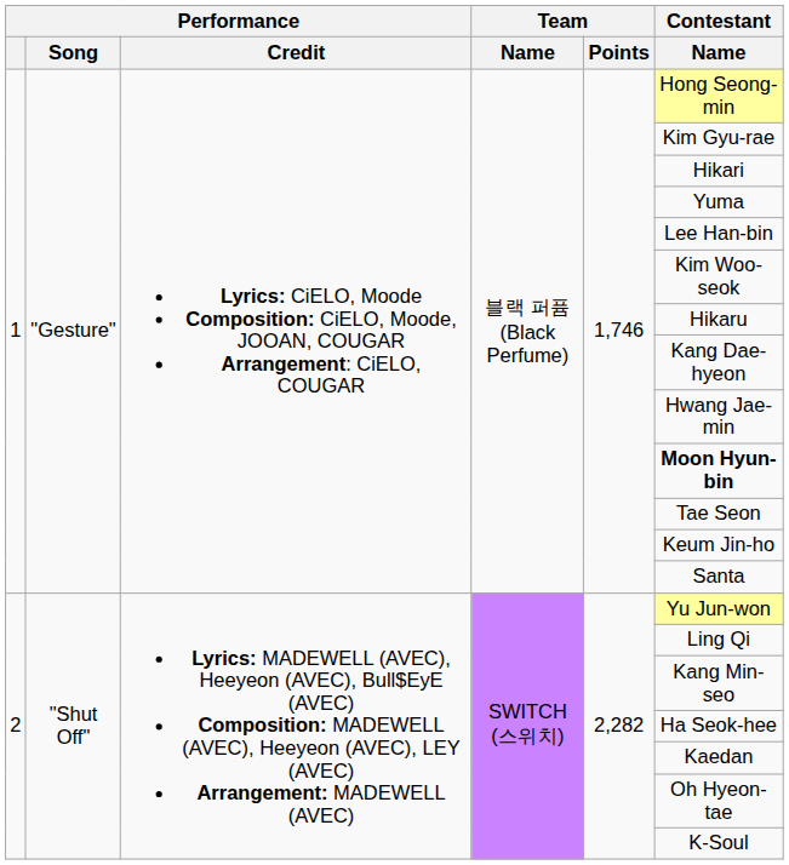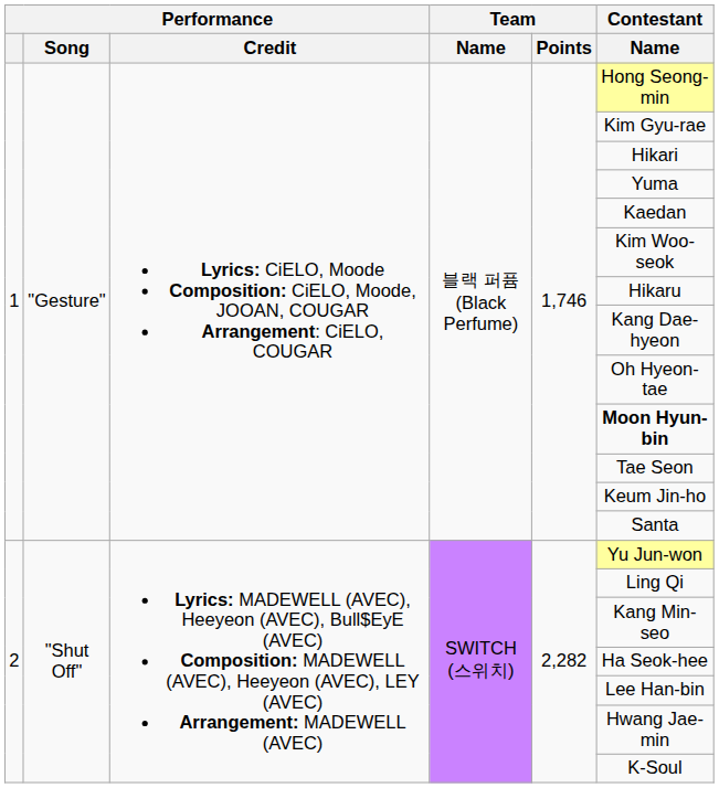row 7 | Contestant / Name: Lee Han-bin -> Kaedan
row 11 | Contestant / Name: Hwang Jae-min -> Oh Hyeon-tae
row 20 | Contestant / Name: Kaedan -> Lee Han-bin
row 21 | Contestant / Name: Oh Hyeon-tae -> Hwang Jae-min
